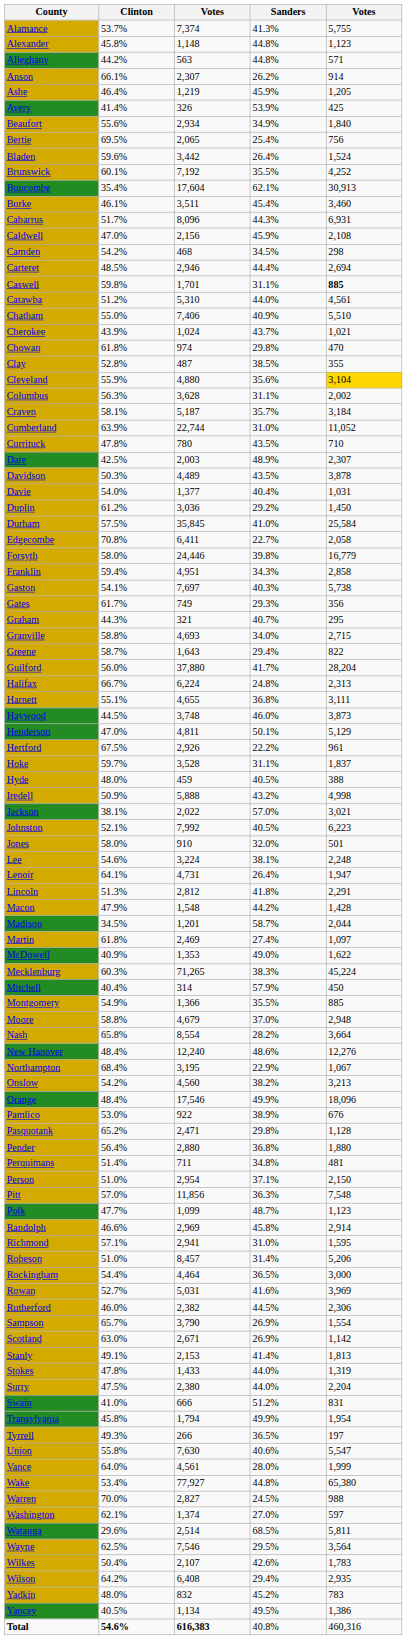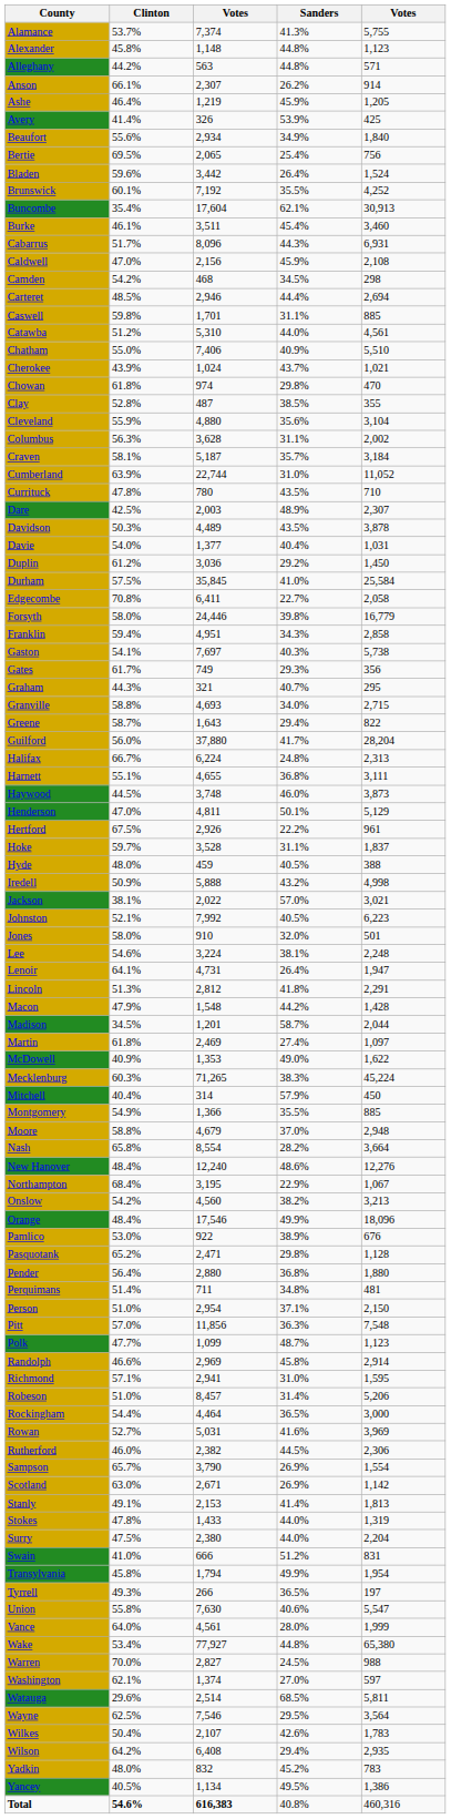Caswell | column 5: bold -> normal
Cleveland | column 5: gold background -> no background
